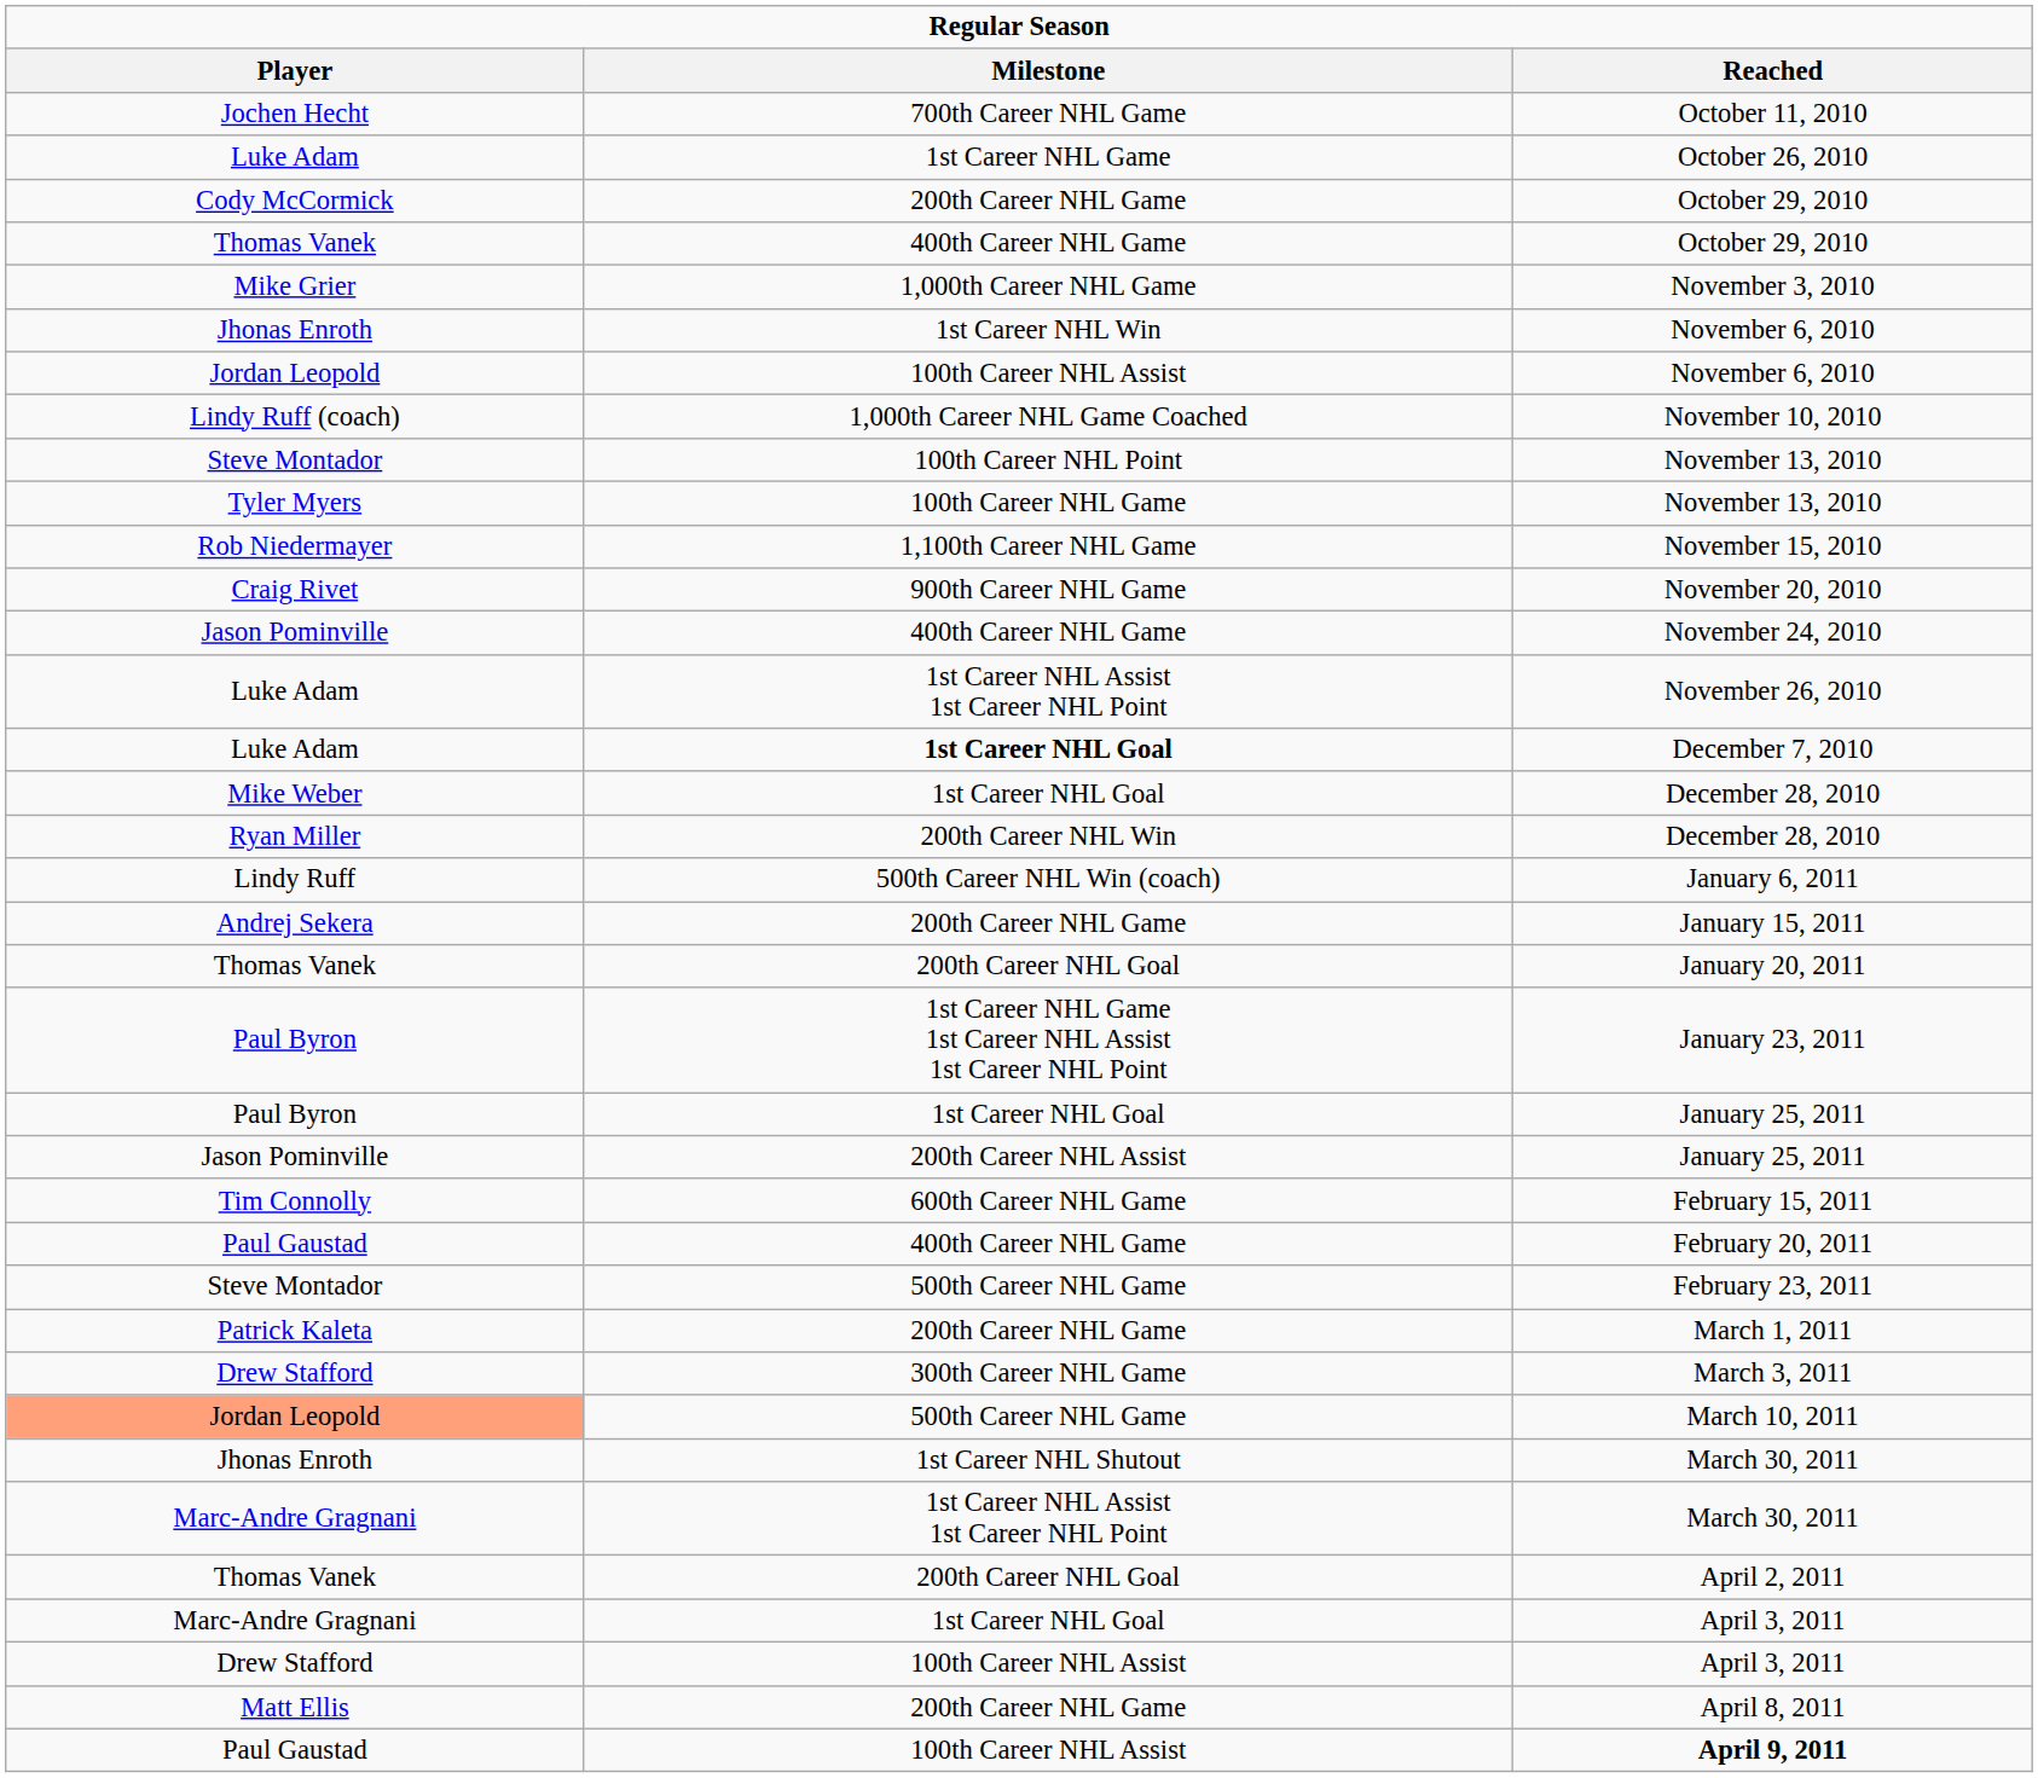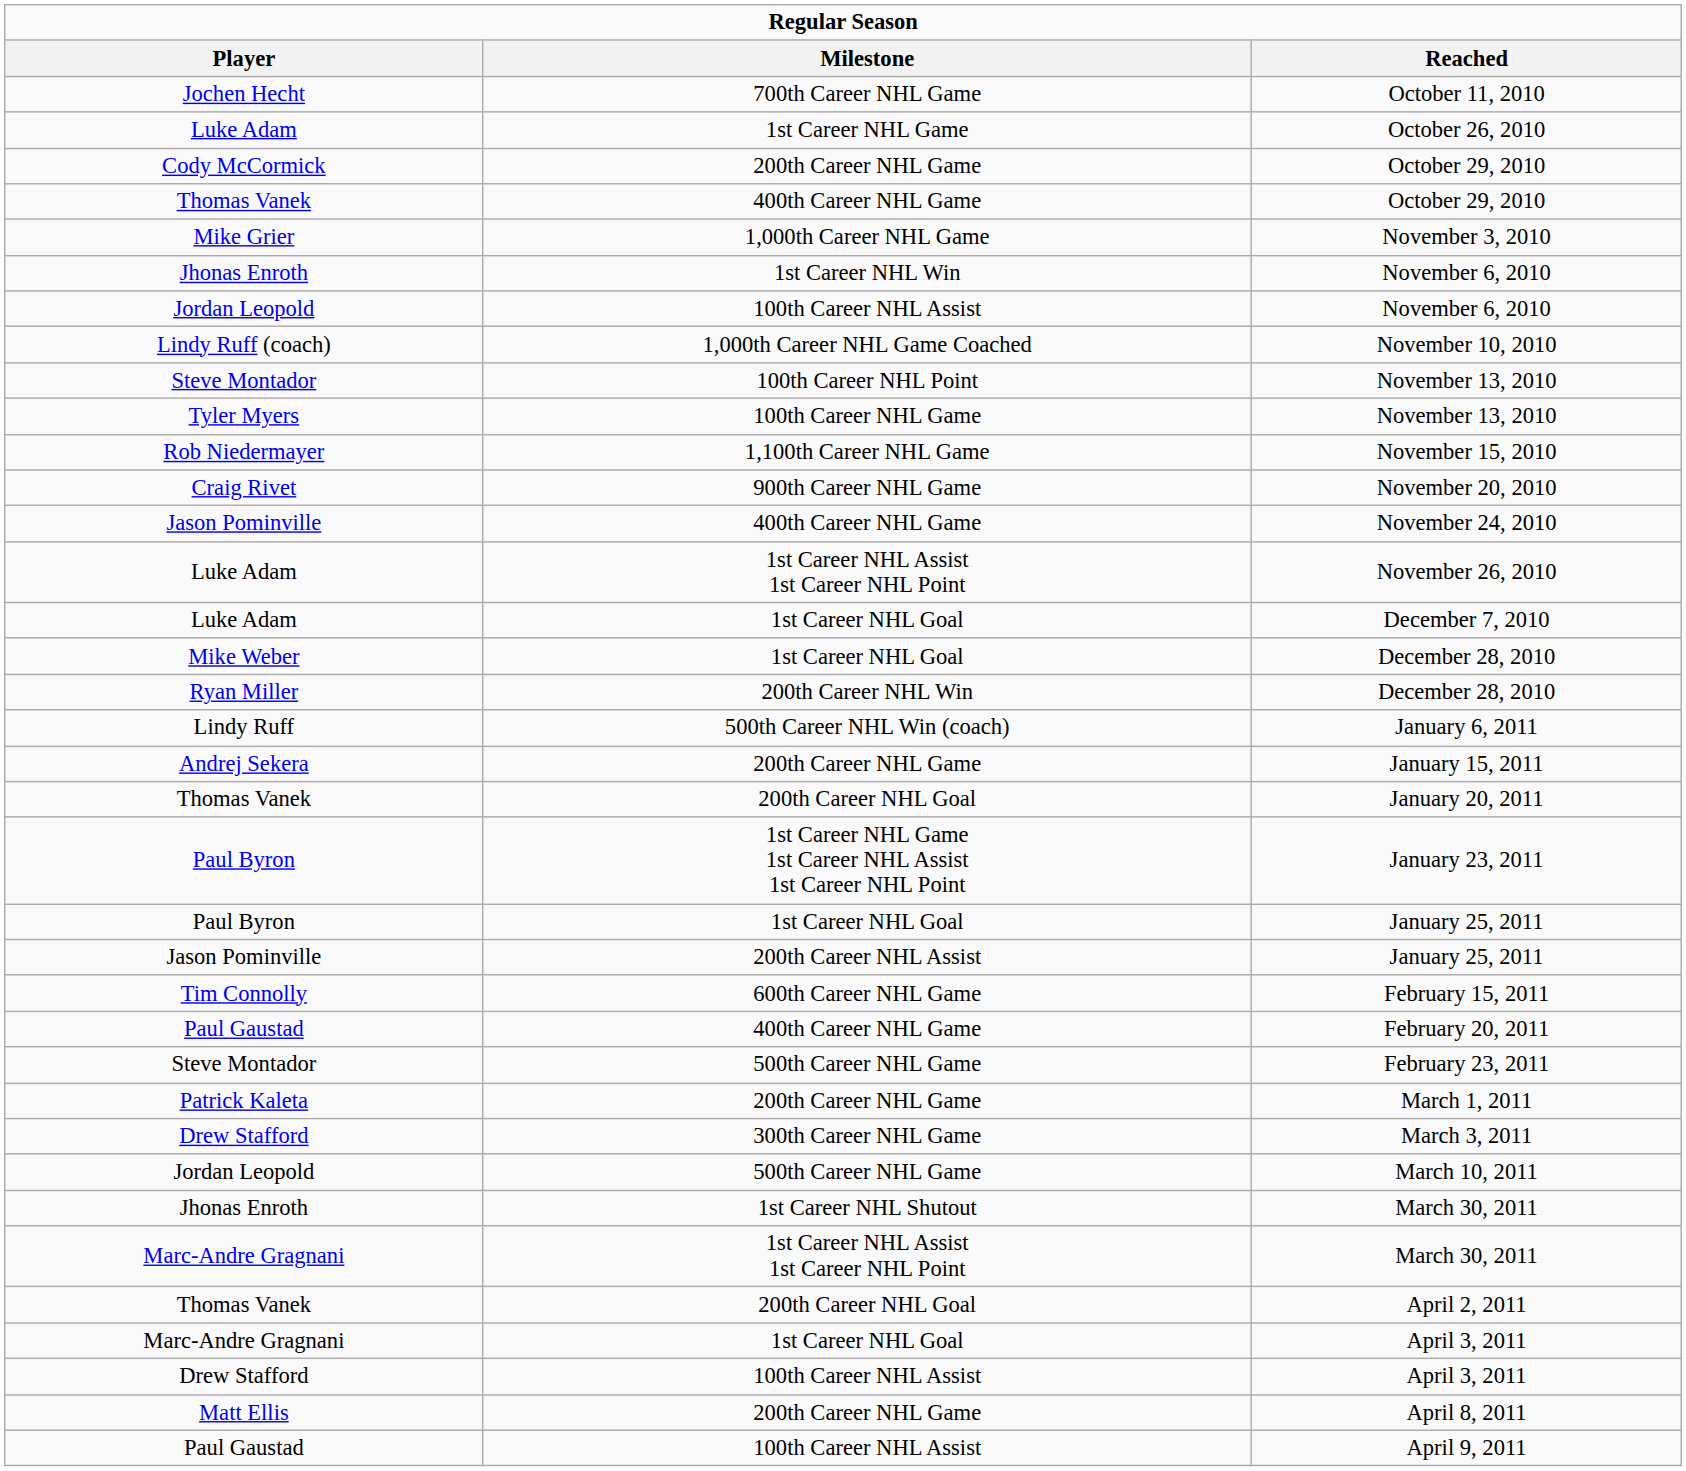row 17 | Milestone: bold -> normal
row 31 | Player: lightsalmon background -> no background
row 38 | Reached: bold -> normal
